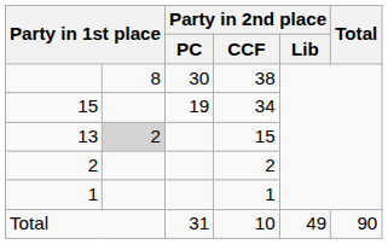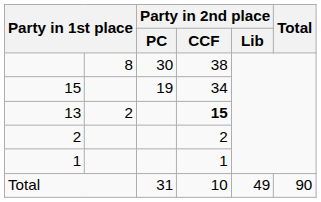13 | column 2: lightgrey background -> no background
13 | Party in 2nd place / CCF: normal -> bold
